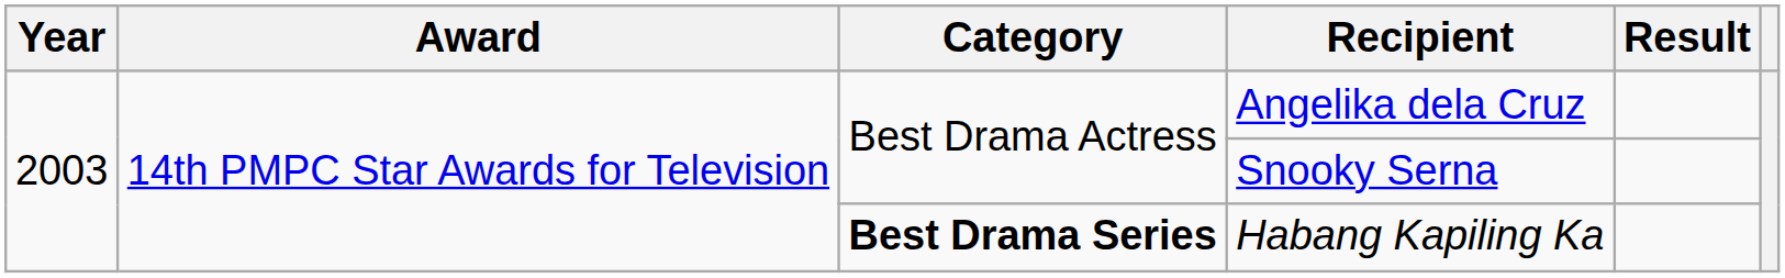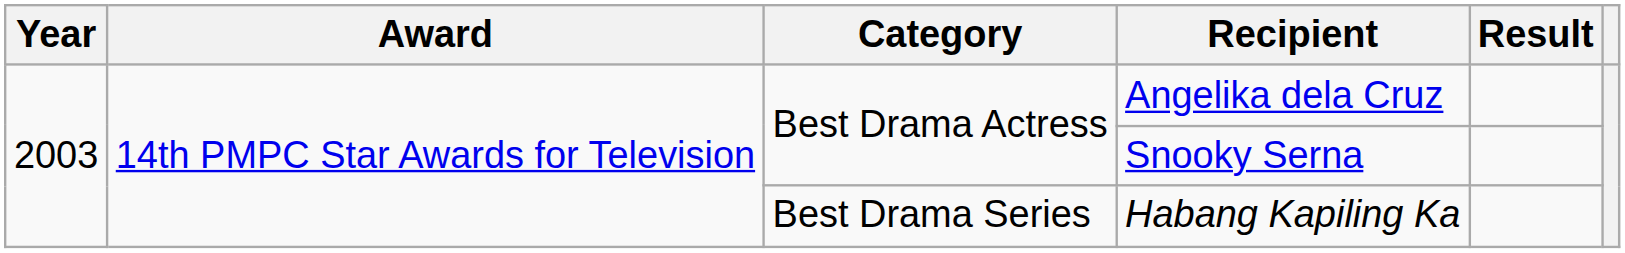Habang Kapiling Ka | Category: bold -> normal
